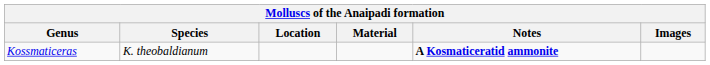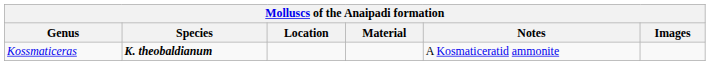Kossmaticeras | Species: normal -> bold
Kossmaticeras | Notes: bold -> normal
